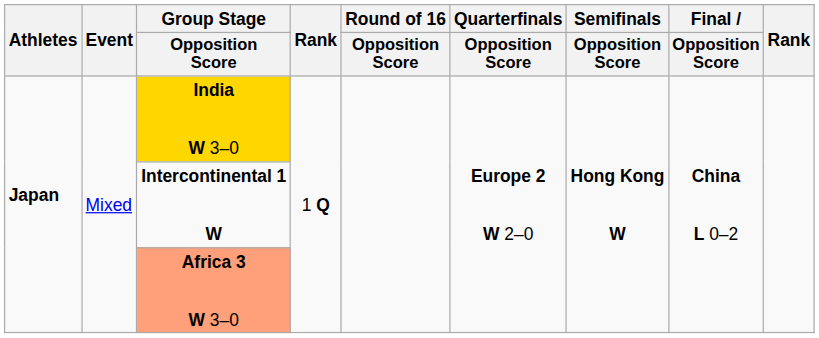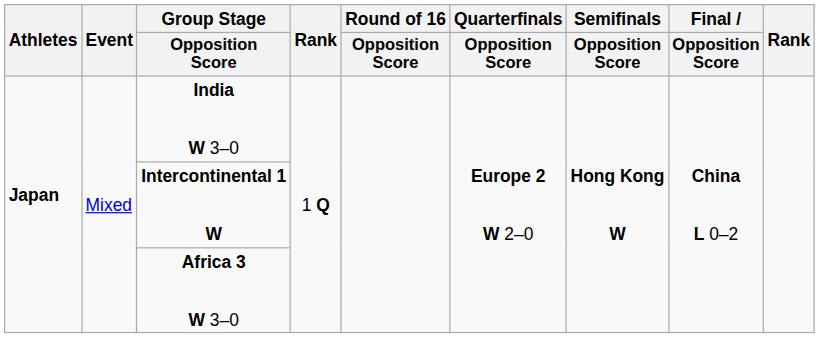India W 3–0 | Group Stage / Opposition Score: gold background -> no background
Africa 3 W 3–0 | Group Stage / Opposition Score: lightsalmon background -> no background
